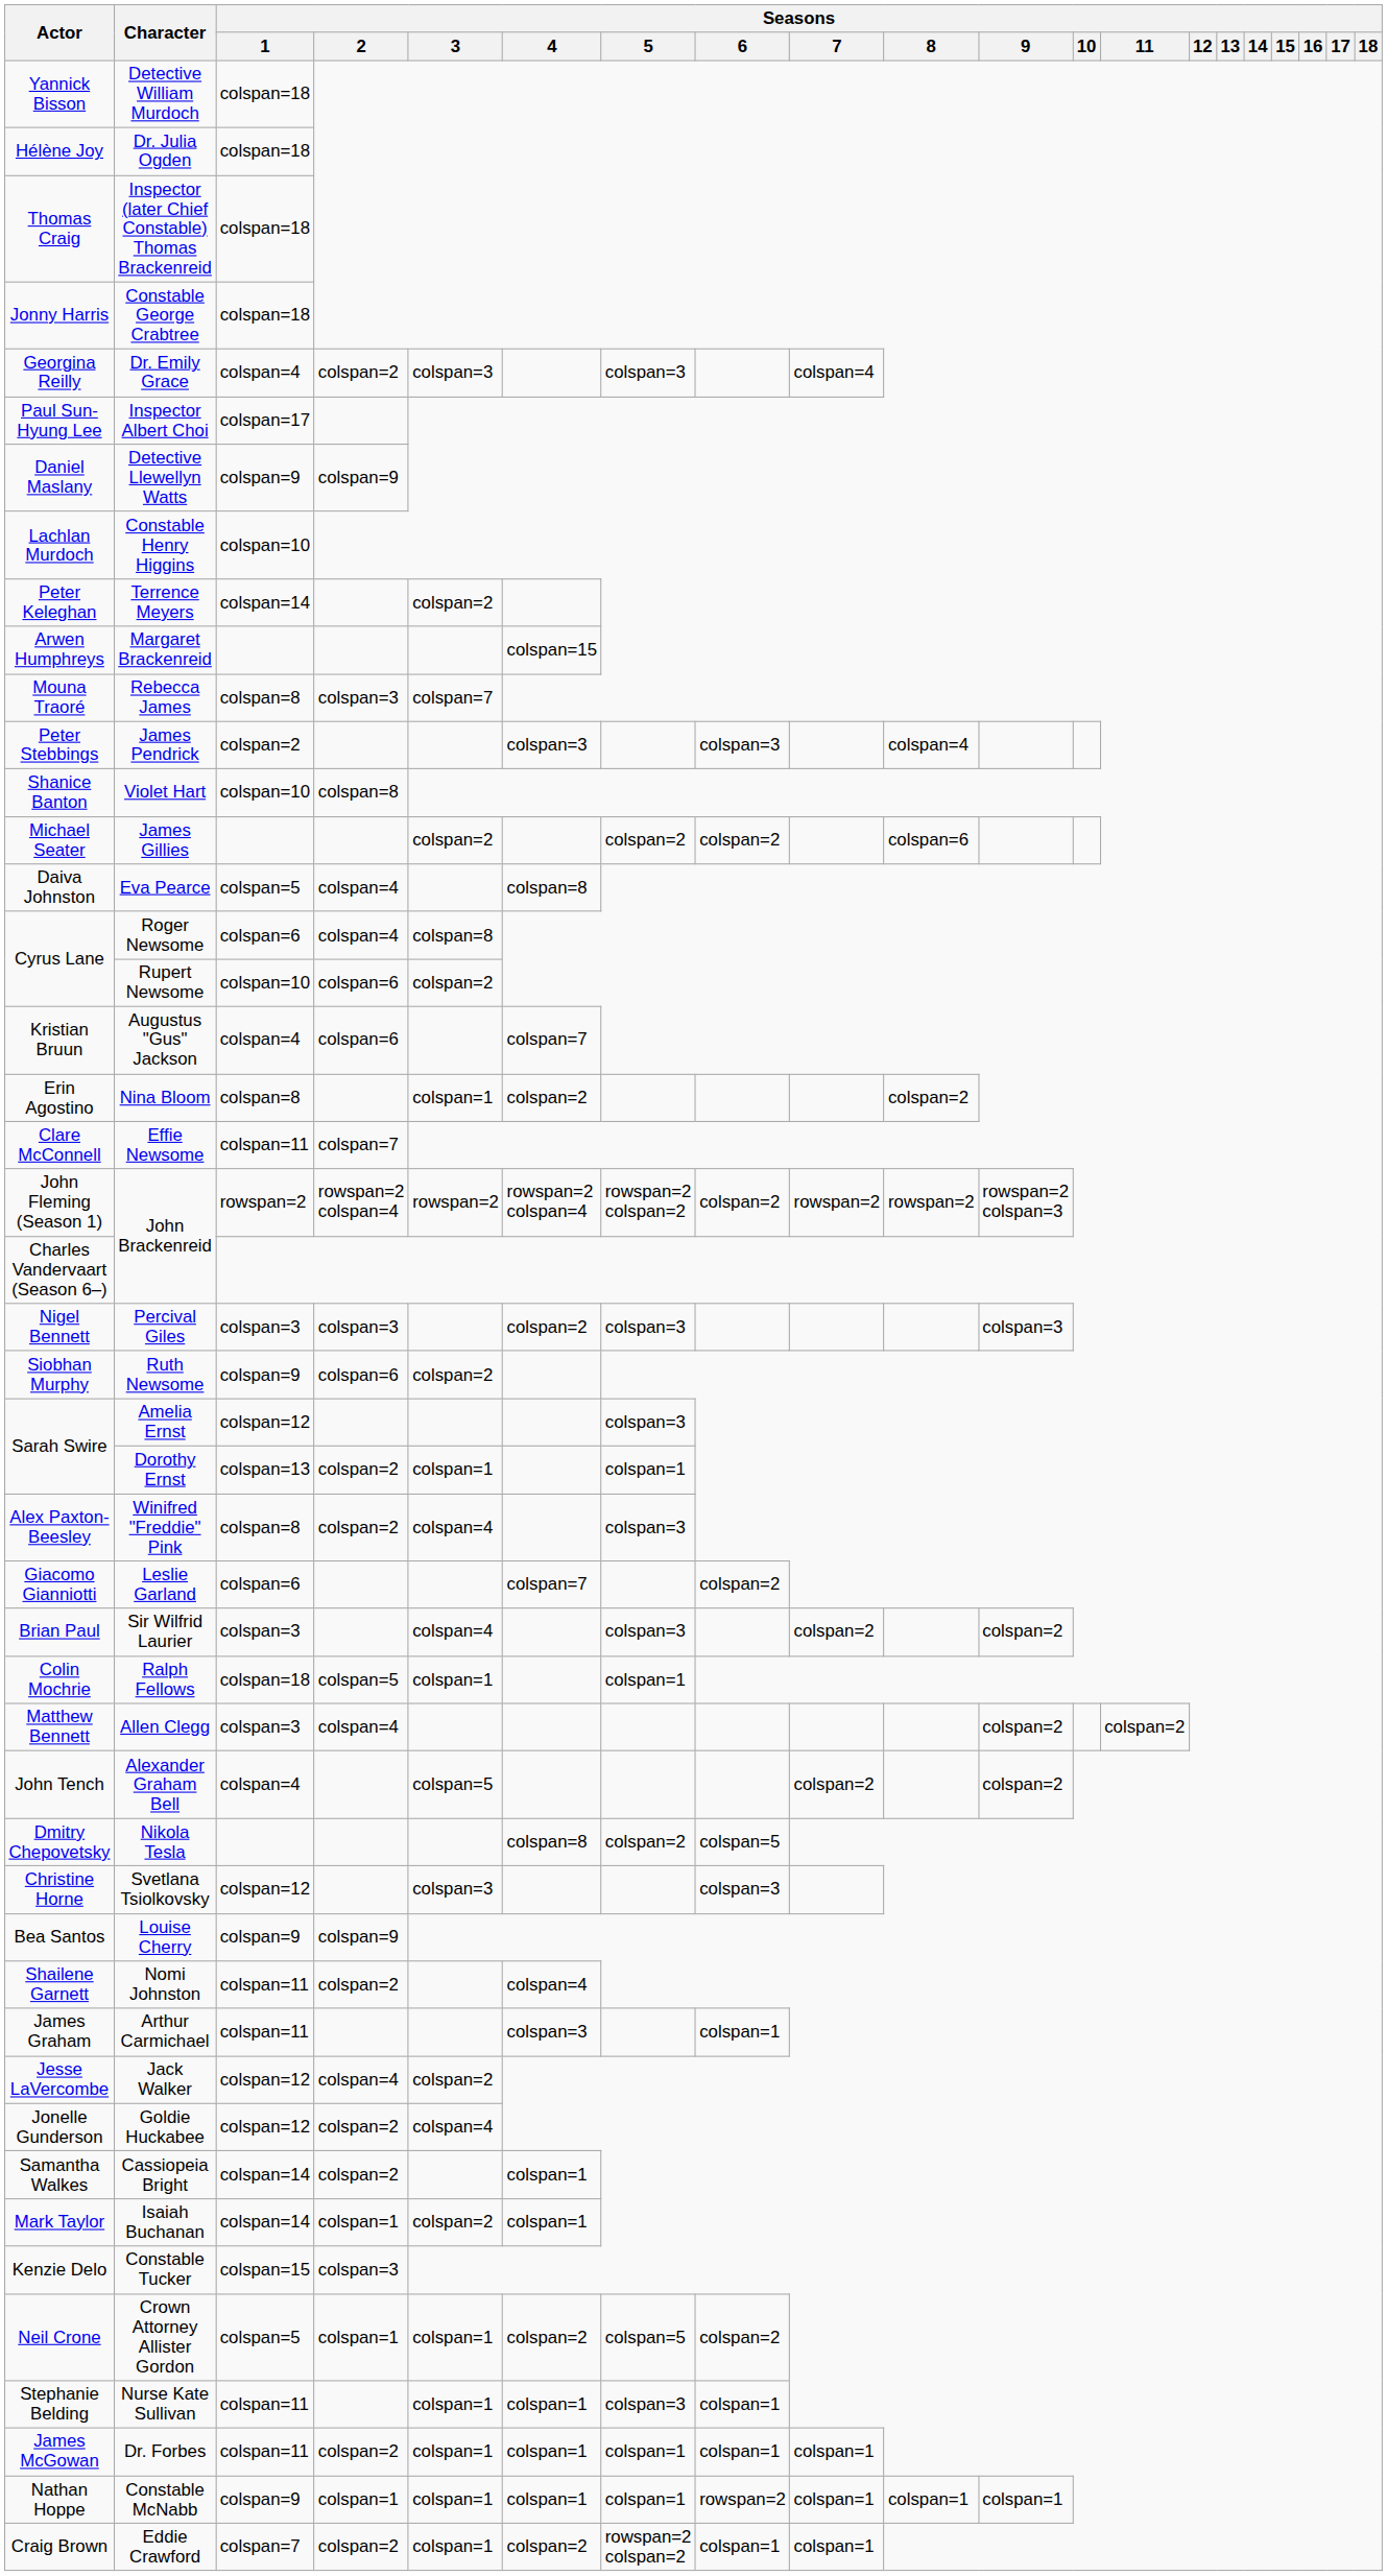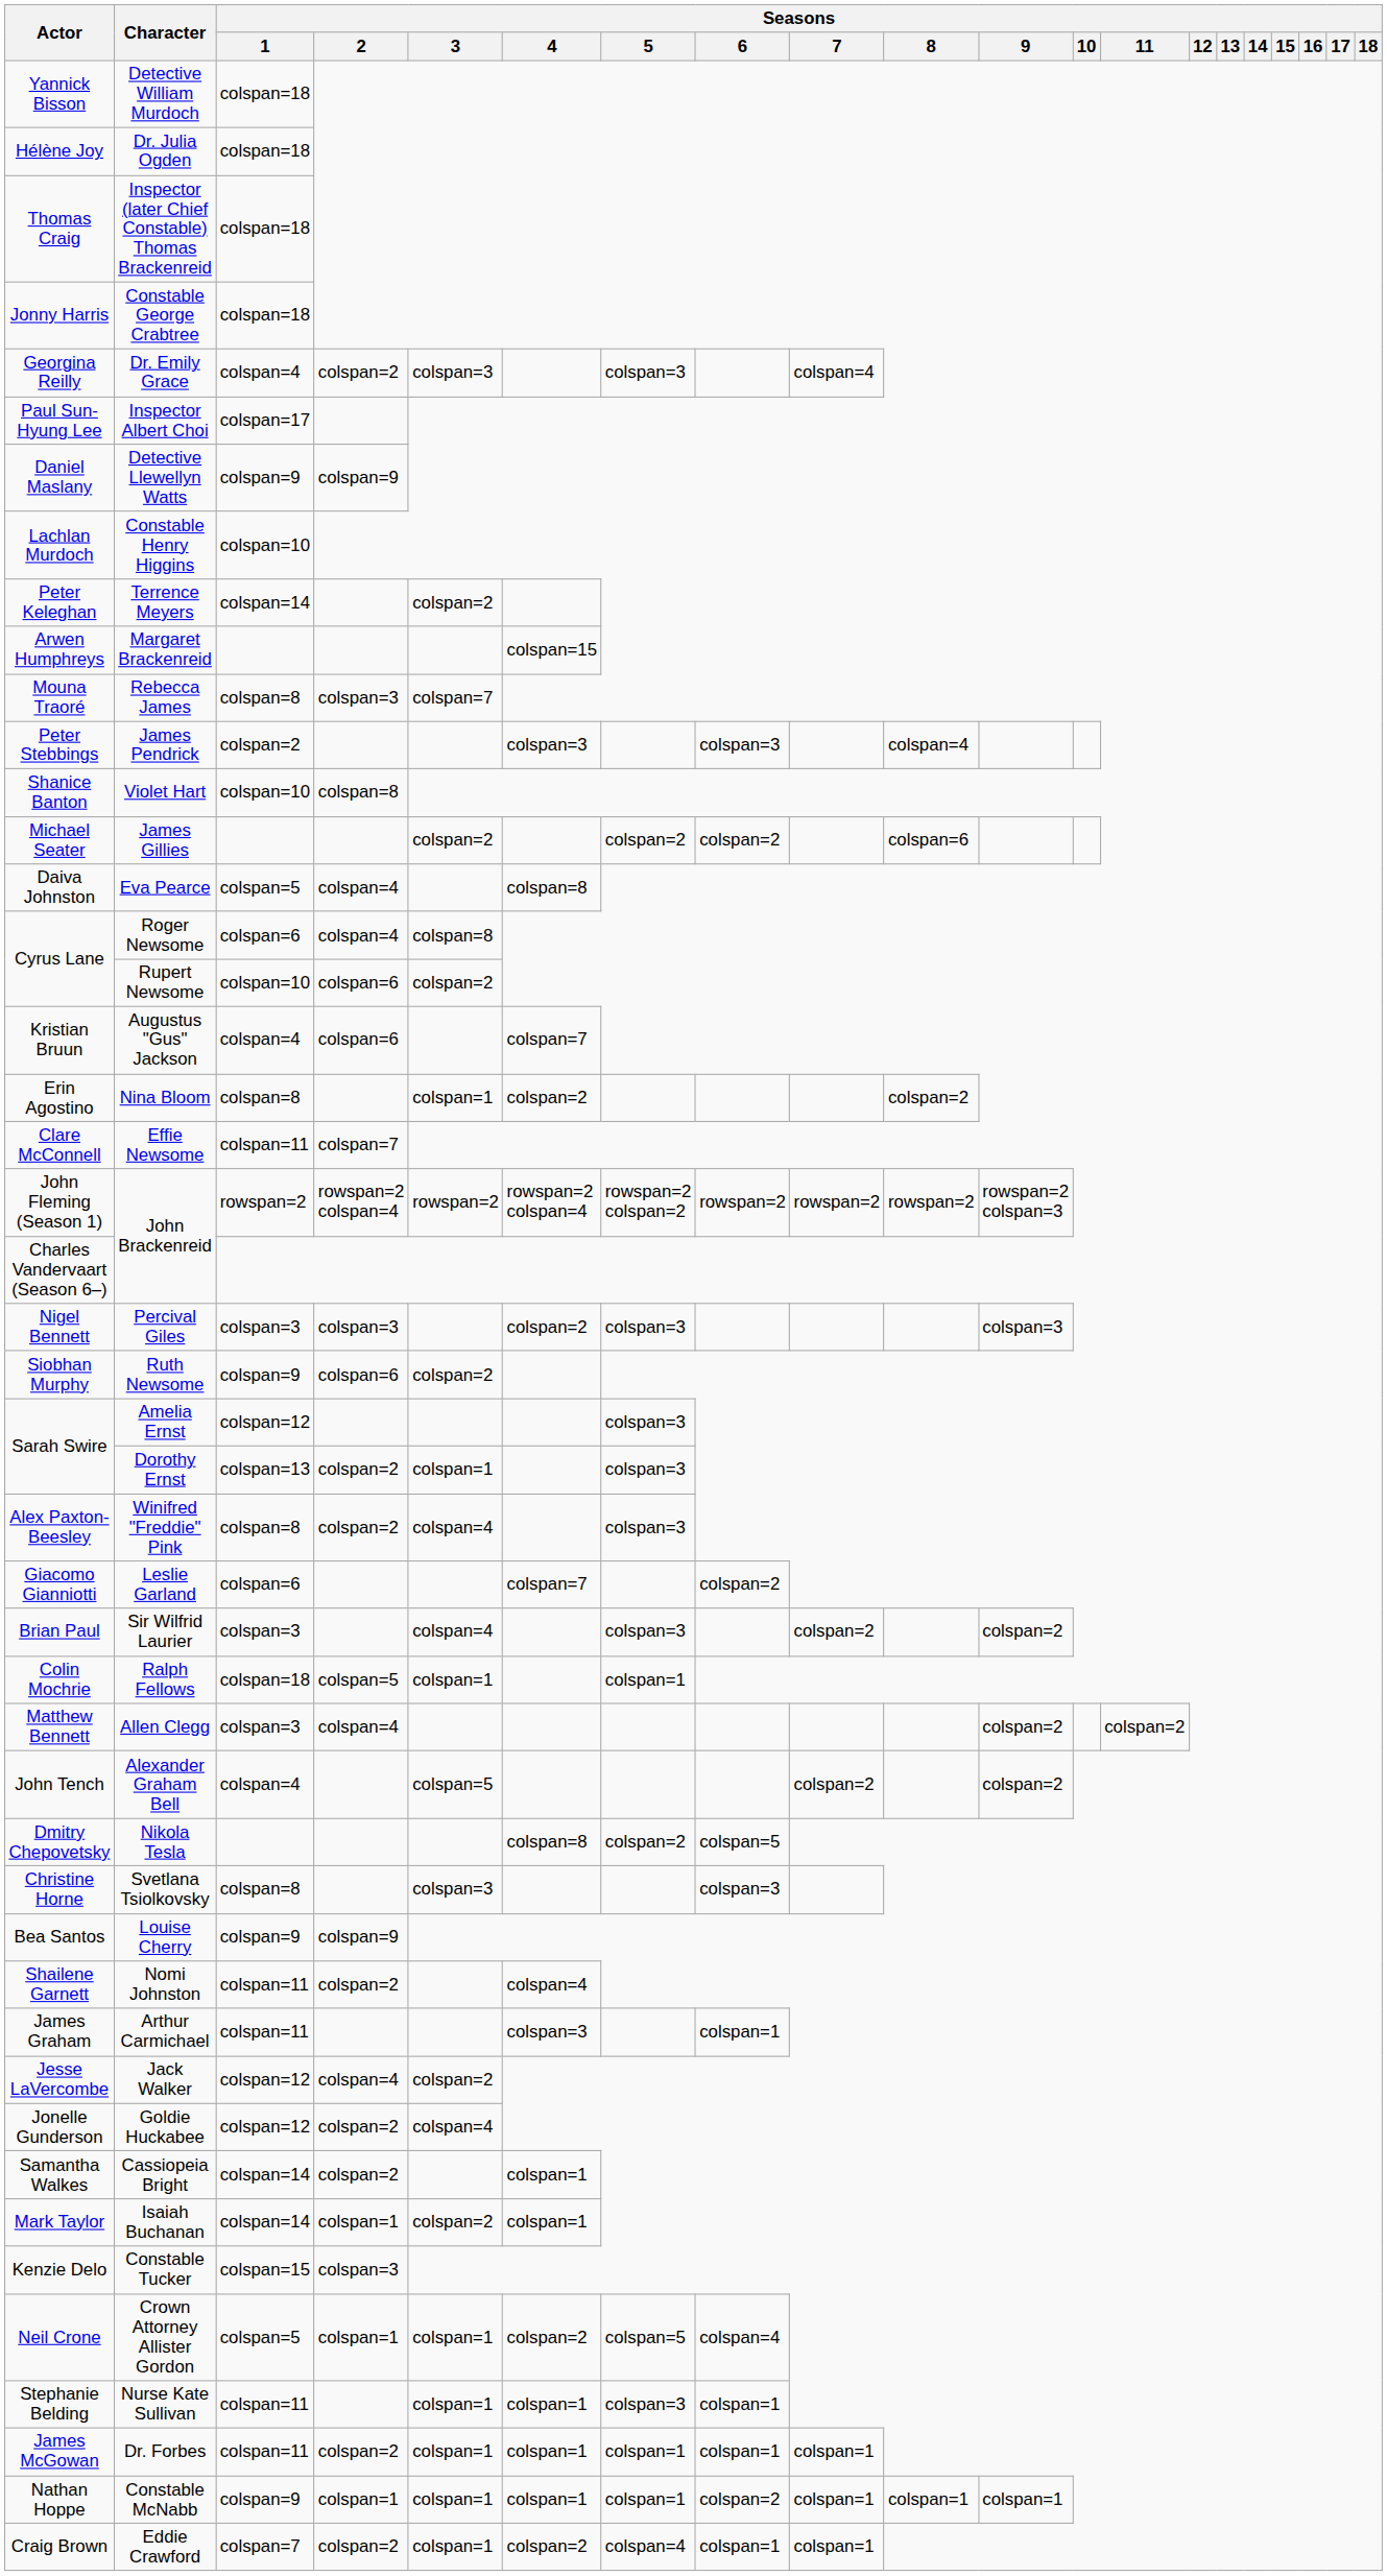John Fleming (Season 1) / John Brackenreid | Seasons / 6: colspan=2 -> rowspan=2
Dorothy Ernst | Seasons / 5: colspan=1 -> colspan=3
Svetlana Tsiolkovsky | Seasons / 1: colspan=12 -> colspan=8
Crown Attorney Allister Gordon | Seasons / 6: colspan=2 -> colspan=4
Constable McNabb | Seasons / 6: rowspan=2 -> colspan=2
Eddie Crawford | Seasons / 5: rowspan=2 colspan=2 -> colspan=4
